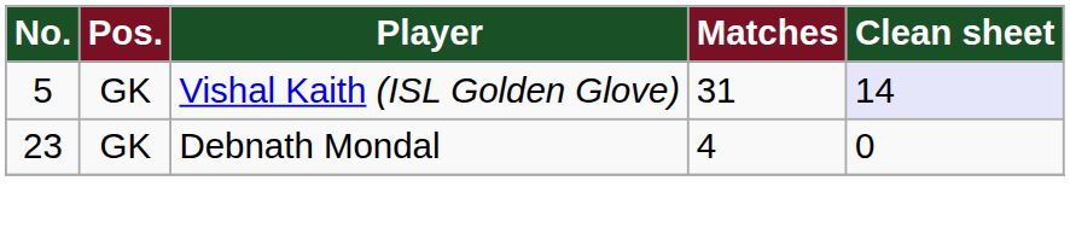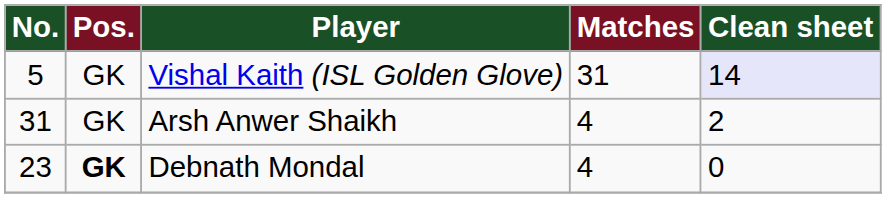+ row: 31 | GK | Arsh Anwer Shaikh | 4 | 2
Debnath Mondal | Pos.: normal -> bold
